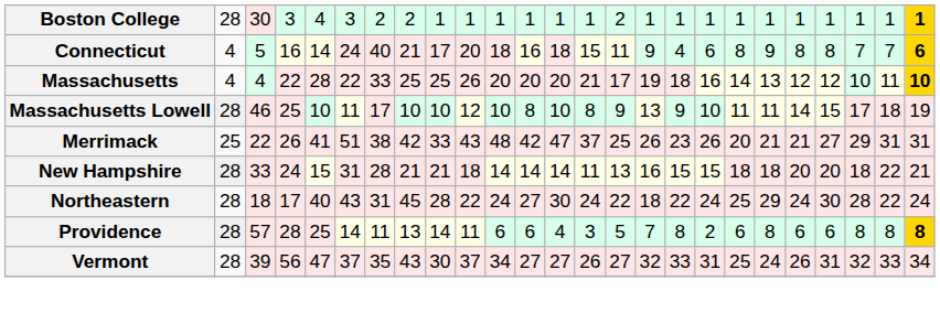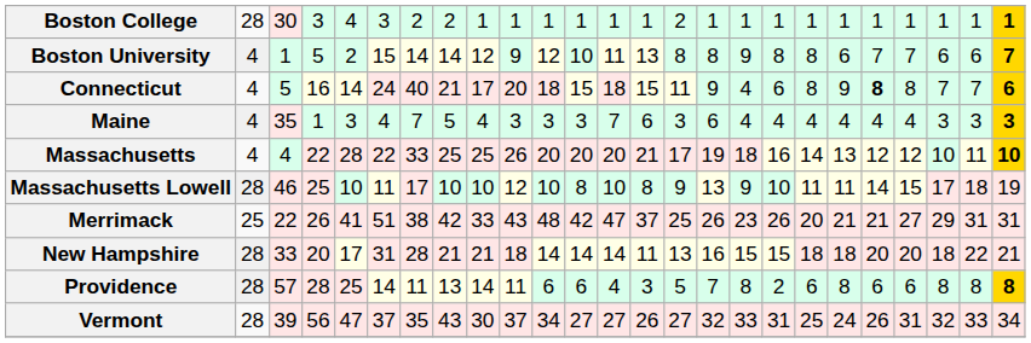+ row: Boston University | 4 | 1 | 5 | 2 | 15 | 14 | 14 | 12 | 9 | 12 | 10 | 11 | 13 | 8 | 8 | 9 | 8 | 8 | 6 | 7 | 7 | 6 | 6 | 7
Connecticut | column 12: 16 -> 15
Connecticut | column 21: normal -> bold
+ row: Maine | 4 | 35 | 1 | 3 | 4 | 7 | 5 | 4 | 3 | 3 | 3 | 7 | 6 | 3 | 6 | 4 | 4 | 4 | 4 | 4 | 4 | 3 | 3 | 3
New Hampshire | column 4: 24 -> 20
New Hampshire | column 5: 15 -> 17
- row: Northeastern | 28 | 18 | 17 | 40 | 43 | 31 | 45 | 28 | 22 | 24 | 27 | 30 | 24 | 22 | 18 | 22 | 24 | 25 | 29 | 24 | 30 | 28 | 22 | 24
